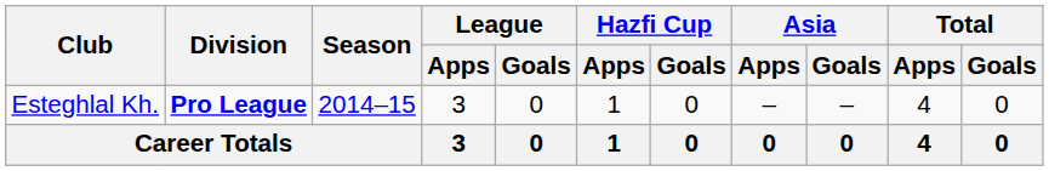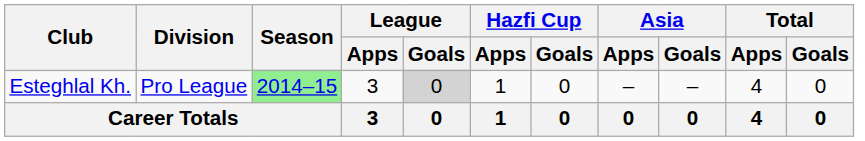Esteghlal Kh. | Division: bold -> normal
Esteghlal Kh. | Season: no background -> lightgreen background
Esteghlal Kh. | League / Goals: no background -> lightgrey background
